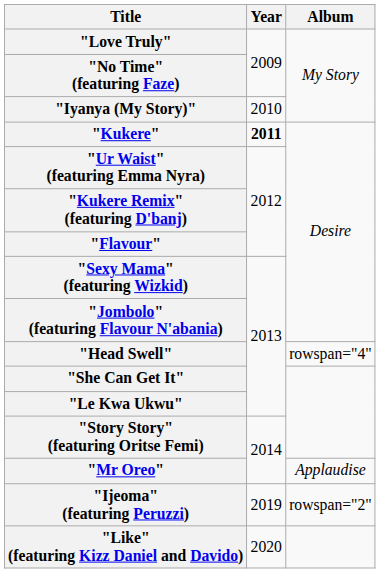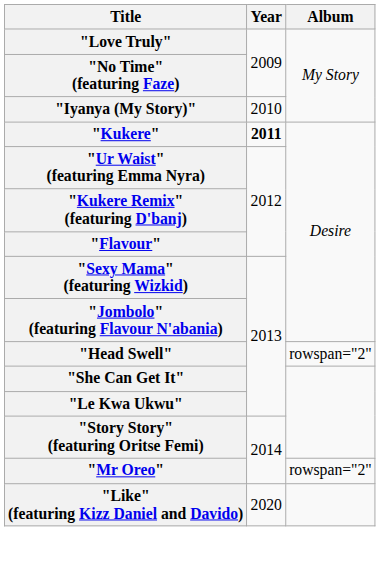"Head Swell" | Album: rowspan="4" -> rowspan="2"
"Mr Oreo" | Album: Applaudise -> rowspan="2"
- row: "Ijeoma" (featuring Peruzzi) | 2019 | rowspan="2"
